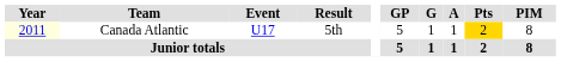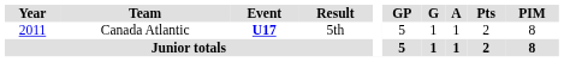Canada Atlantic | Year: lightyellow background -> no background
Canada Atlantic | Event: normal -> bold
Canada Atlantic | Pts: gold background -> no background
